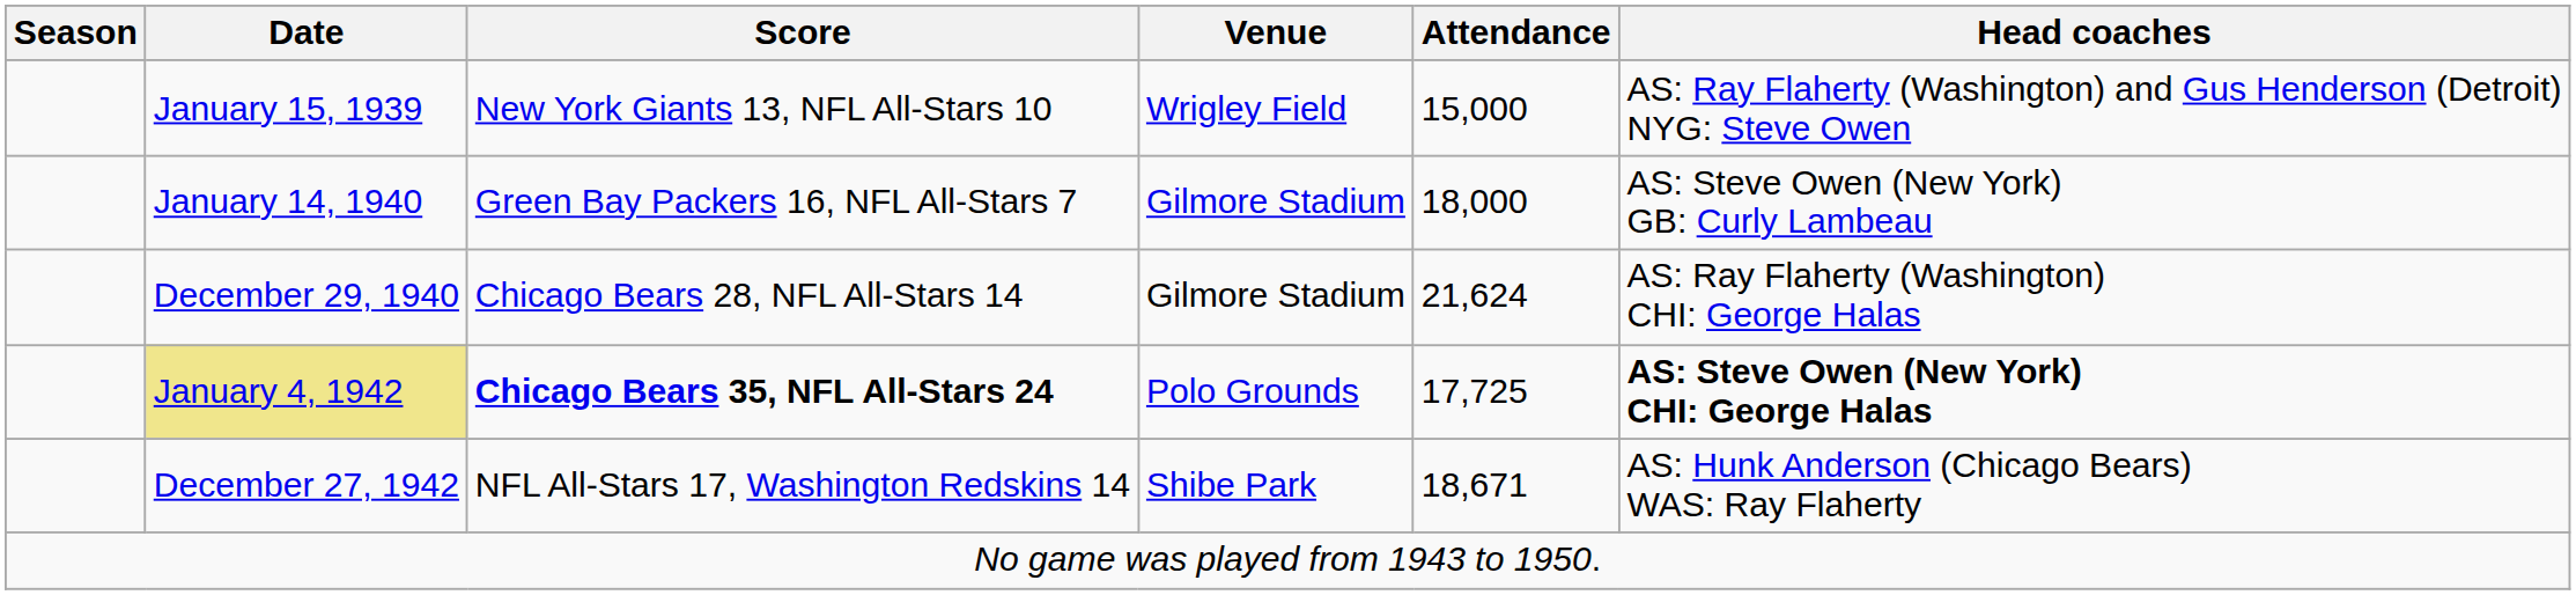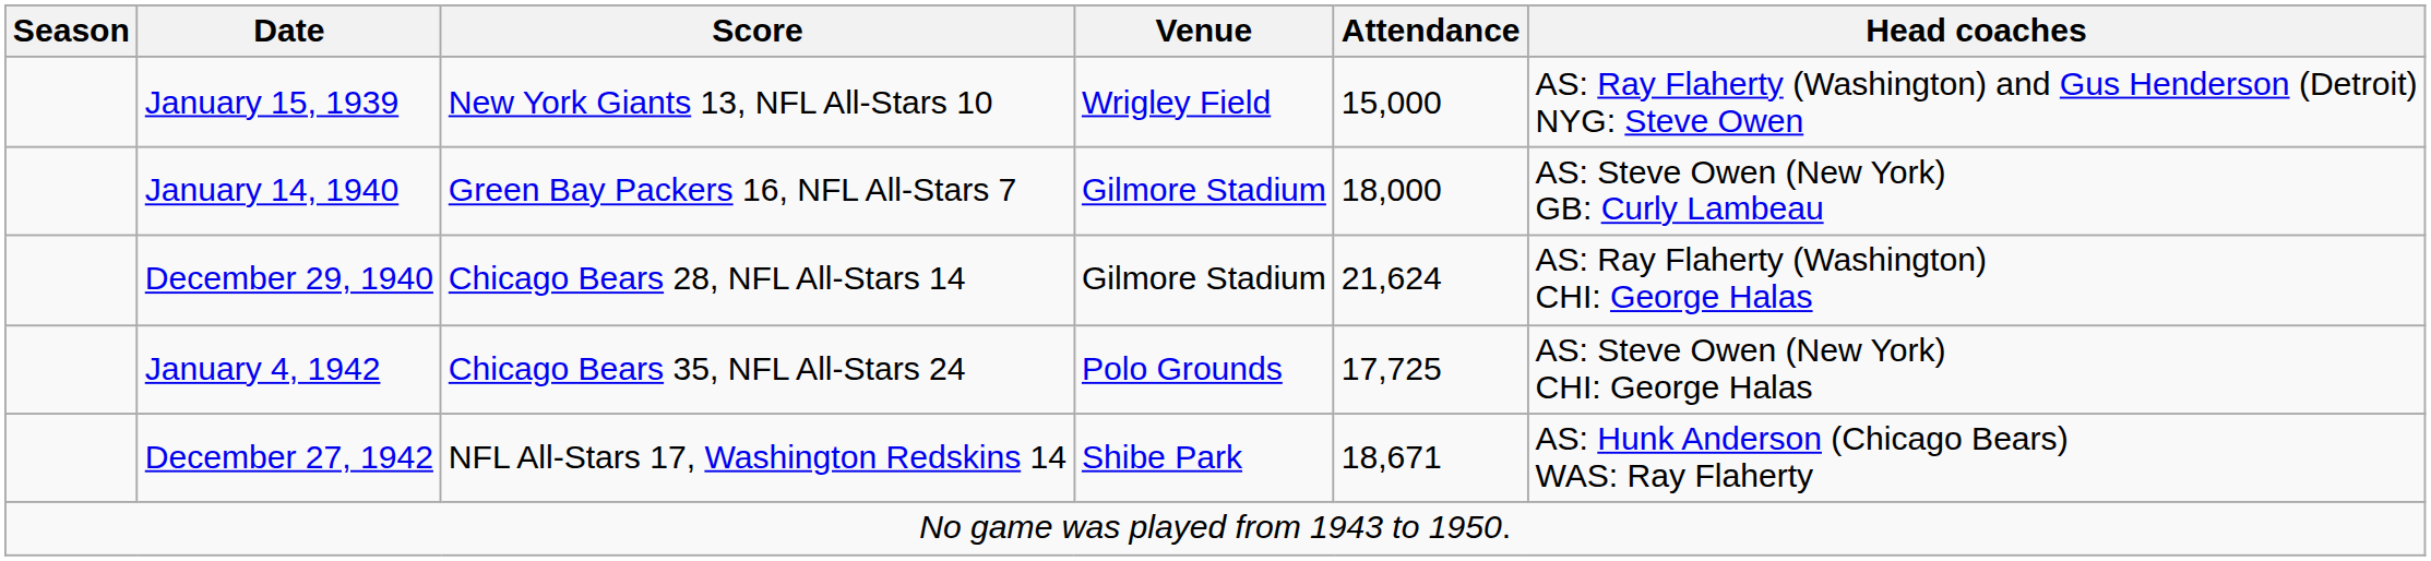January 4, 1942 | Date: khaki background -> no background
January 4, 1942 | Score: bold -> normal
January 4, 1942 | Head coaches: bold -> normal
